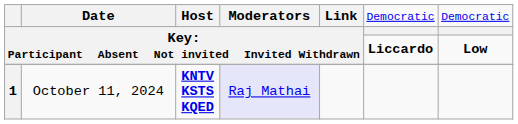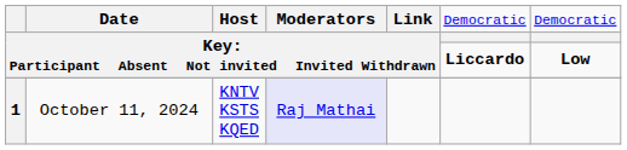1 | column 3: bold -> normal
